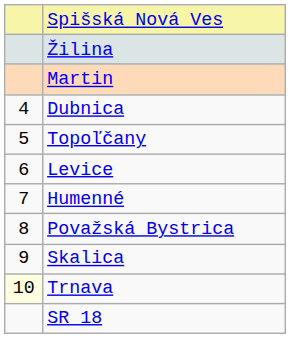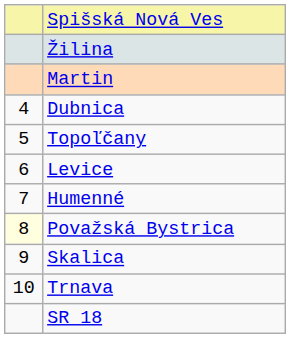Považská Bystrica | column 1: no background -> lightyellow background
Trnava | column 1: lightyellow background -> no background
